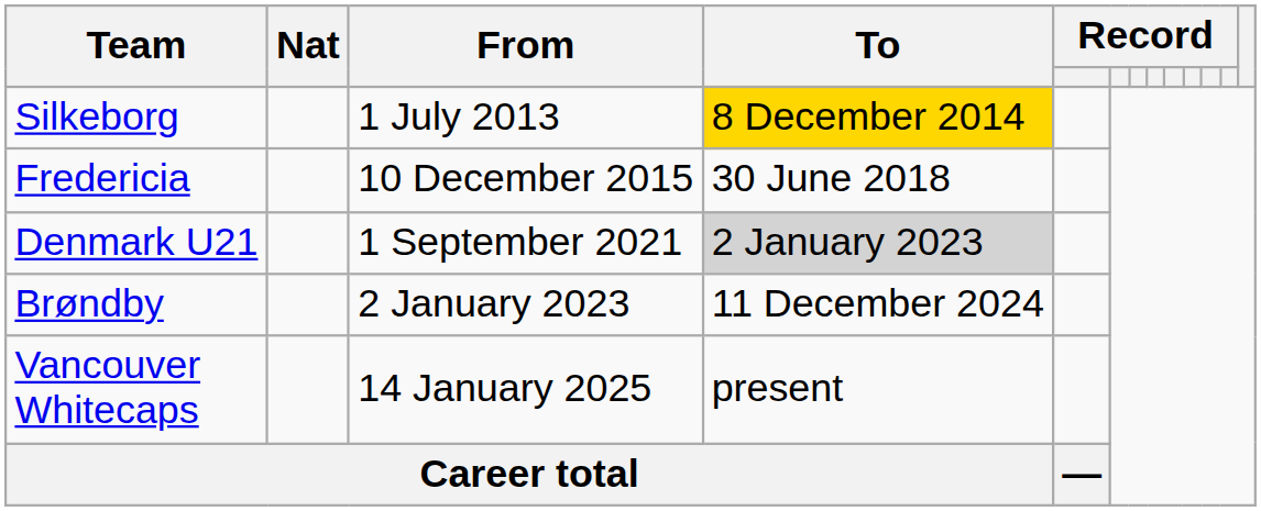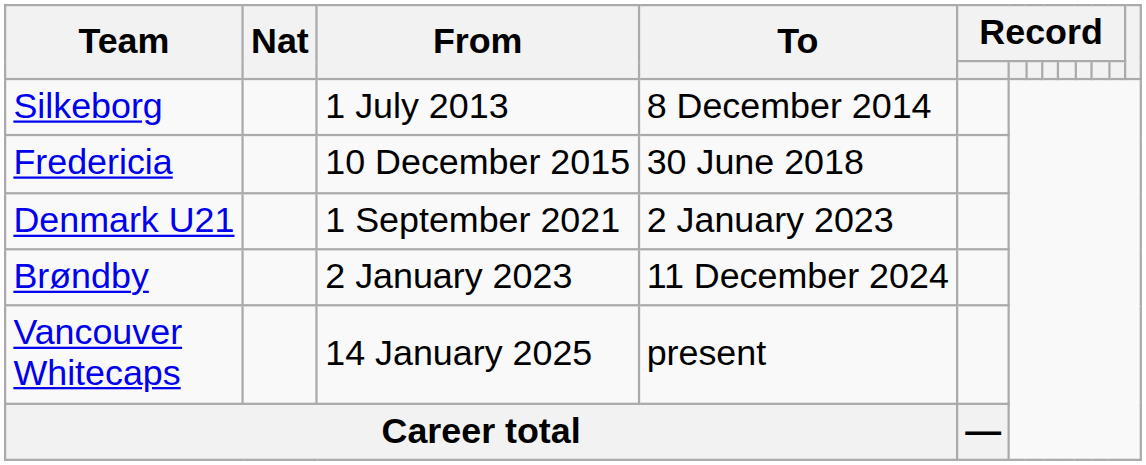Silkeborg | To: gold background -> no background
Denmark U21 | To: lightgrey background -> no background
